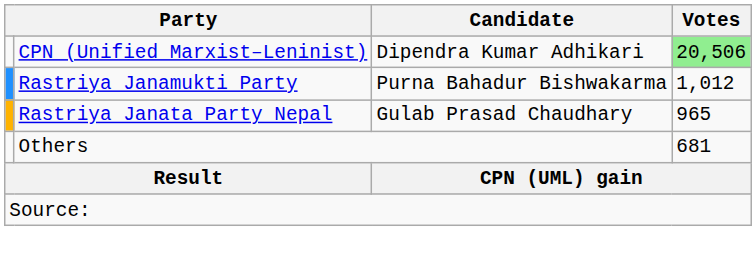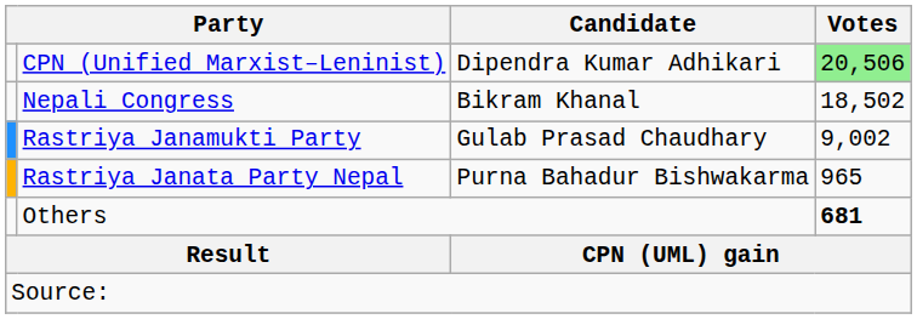+ row: Nepali Congress | Bikram Khanal | 18,502
Rastriya Janamukti Party | Candidate: Purna Bahadur Bishwakarma -> Gulab Prasad Chaudhary
Rastriya Janamukti Party | Votes: 1,012 -> 9,002
Rastriya Janata Party Nepal | Candidate: Gulab Prasad Chaudhary -> Purna Bahadur Bishwakarma
Others | Votes: normal -> bold
